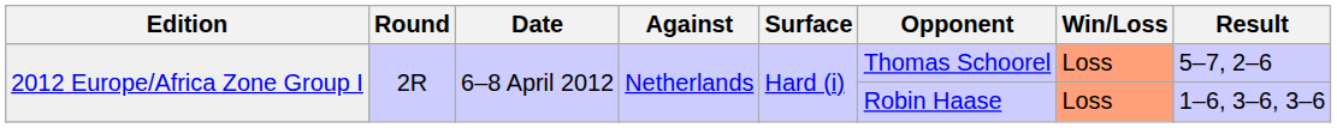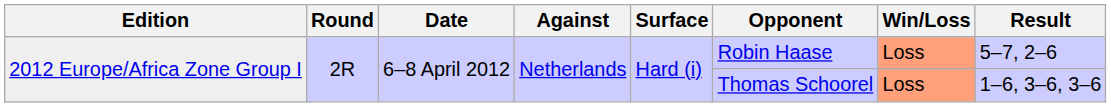row 2 | Opponent: Thomas Schoorel -> Robin Haase
row 3 | Opponent: Robin Haase -> Thomas Schoorel
